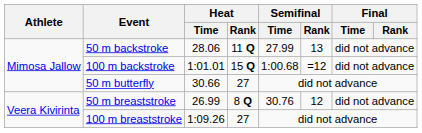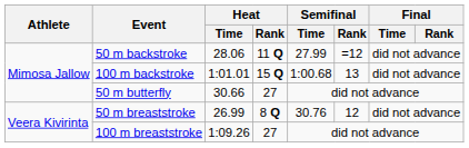50 m backstroke | Semifinal / Rank: 13 -> =12
100 m backstroke | Semifinal / Rank: =12 -> 13
